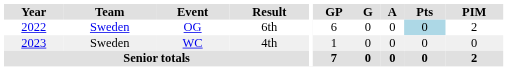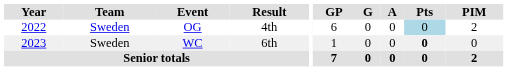OG | Result: 6th -> 4th
WC | Result: 4th -> 6th
WC | Pts: normal -> bold
